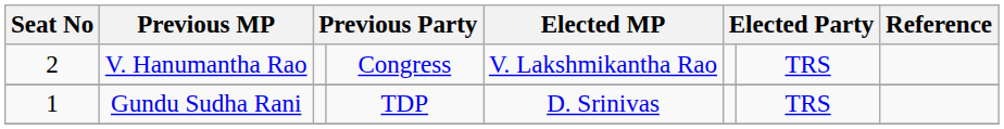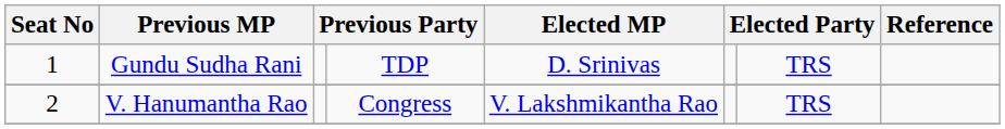rows swapped: Gundu Sudha Rani <-> V. Hanumantha Rao
